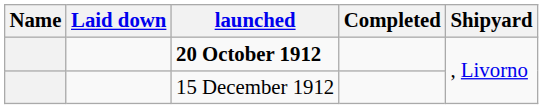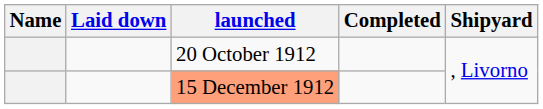20 October 1912 | launched: bold -> normal
15 December 1912 | launched: no background -> lightsalmon background
